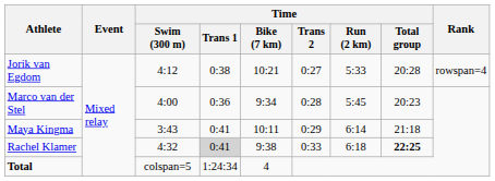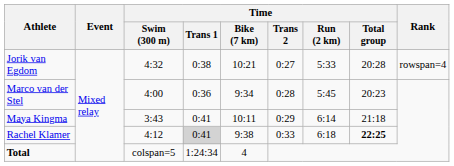Jorik van Egdom | Time / Swim (300 m): 4:12 -> 4:32
Rachel Klamer | Time / Swim (300 m): 4:32 -> 4:12
